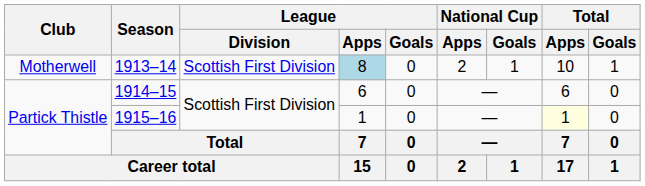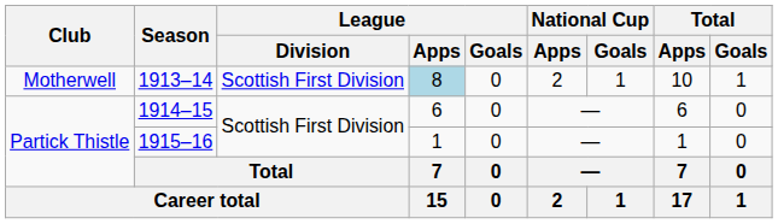1915–16 | Total / Apps: lightyellow background -> no background
